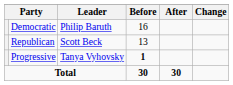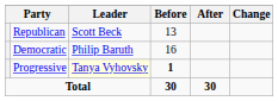rows swapped: Democratic <-> Republican
Progressive | Leader: no background -> lightyellow background
